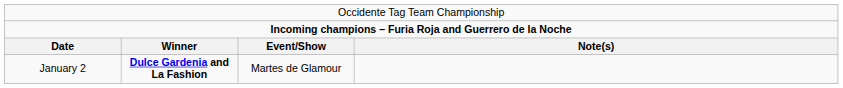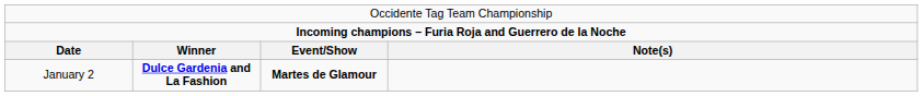January 2 | column 3: normal -> bold
